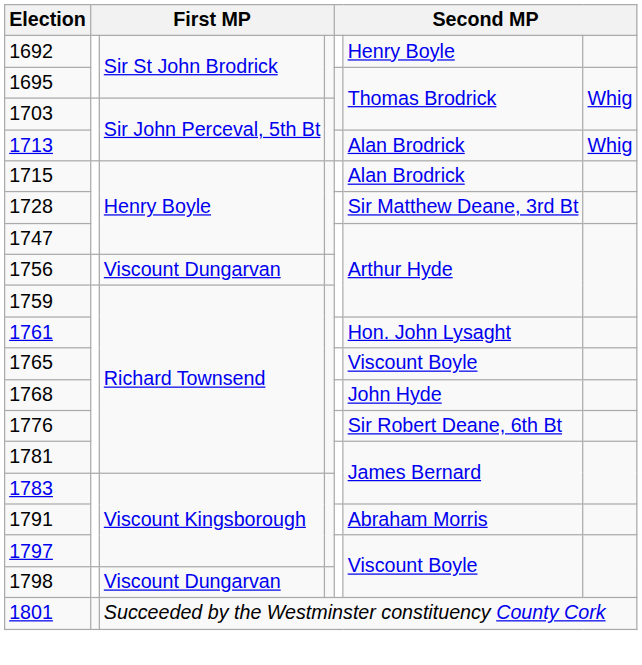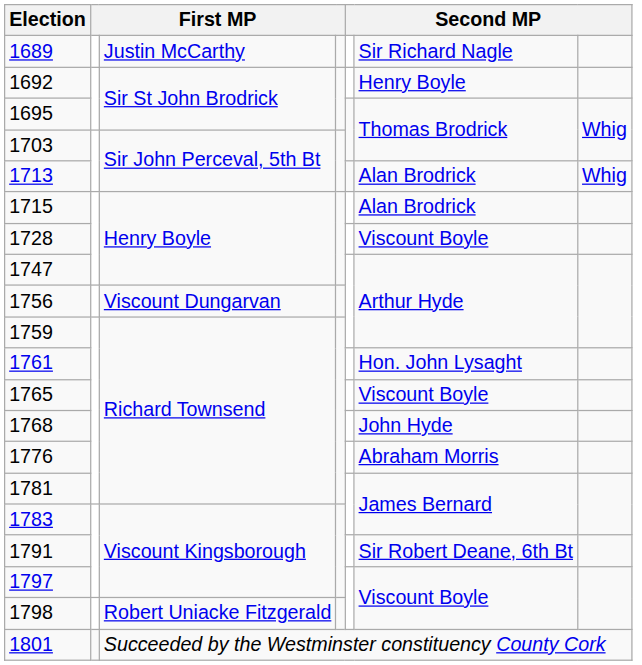+ row: 1689 | Justin McCarthy | Sir Richard Nagle
1728 | column 6: Sir Matthew Deane, 3rd Bt -> Viscount Boyle
1776 | column 6: Sir Robert Deane, 6th Bt -> Abraham Morris
1791 | column 6: Abraham Morris -> Sir Robert Deane, 6th Bt
1798 | column 3: Viscount Dungarvan -> Robert Uniacke Fitzgerald
